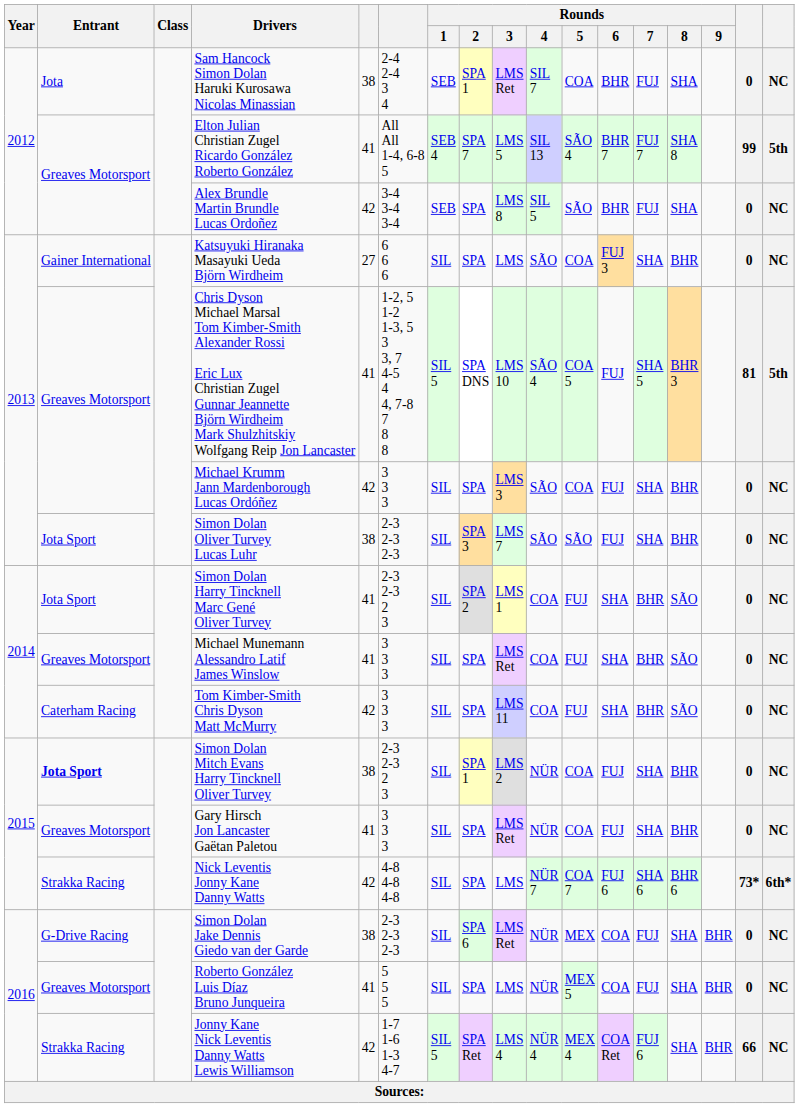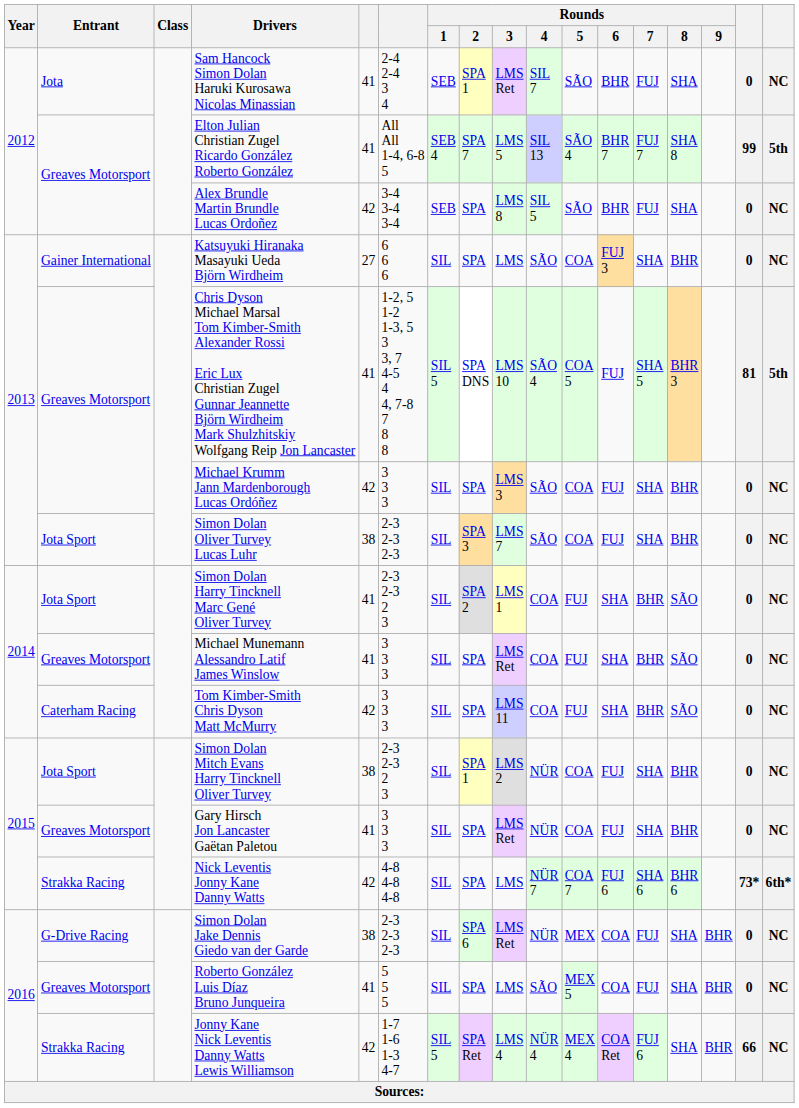Sam Hancock Simon Dolan Haruki Kurosawa Nicolas Minassian | column 5: 38 -> 41
Sam Hancock Simon Dolan Haruki Kurosawa Nicolas Minassian | Rounds / 5: COA -> SÃO
Simon Dolan Oliver Turvey Lucas Luhr | Rounds / 5: SÃO -> COA
Simon Dolan Mitch Evans Harry Tincknell Oliver Turvey | Entrant: bold -> normal
Roberto González Luis Díaz Bruno Junqueira | Rounds / 4: NÜR -> SÃO
